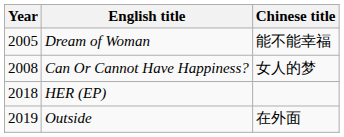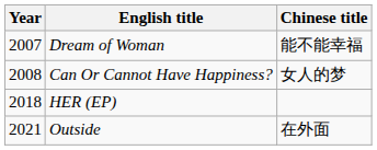Dream of Woman | Year: 2005 -> 2007
Outside | Year: 2019 -> 2021
